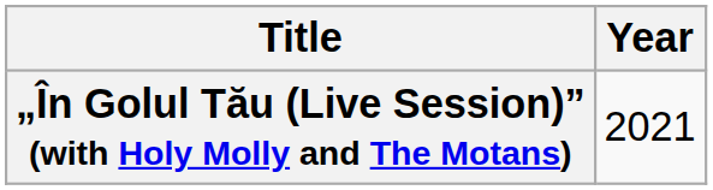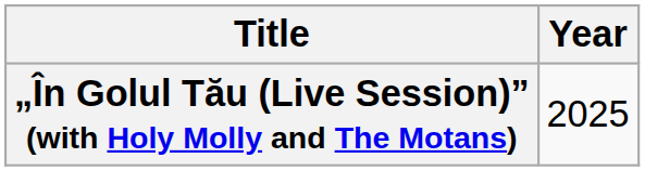row 2 | Year: 2021 -> 2025
